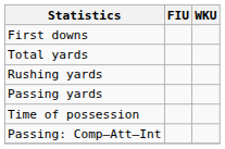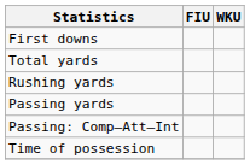rows swapped: Passing: Comp–Att–Int <-> Time of possession
